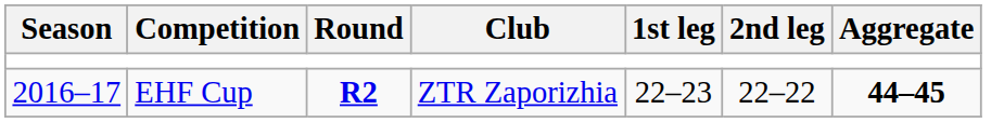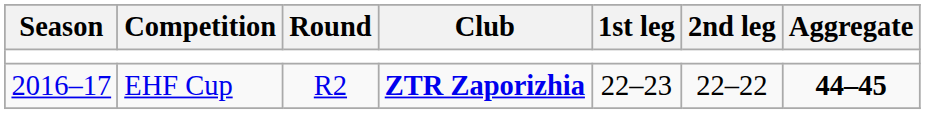EHF Cup | Round: bold -> normal
EHF Cup | Club: normal -> bold
